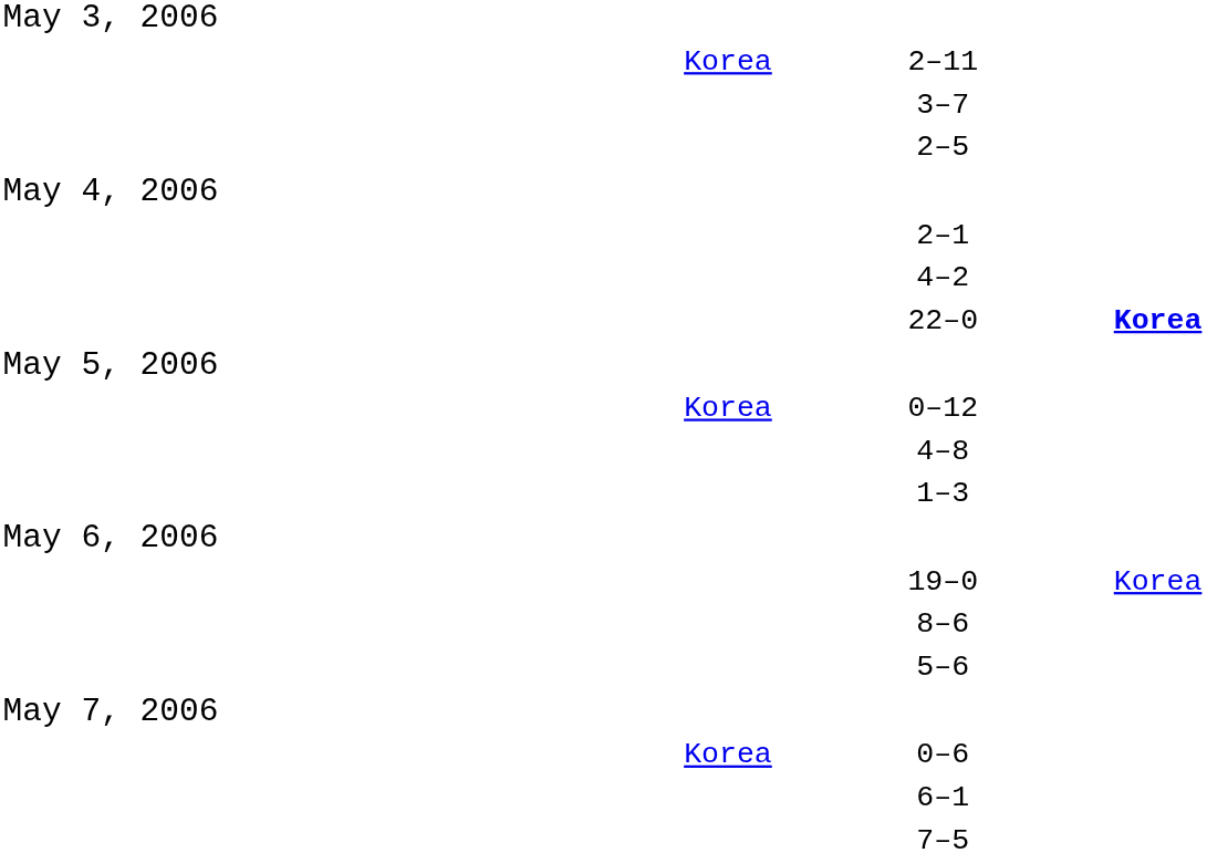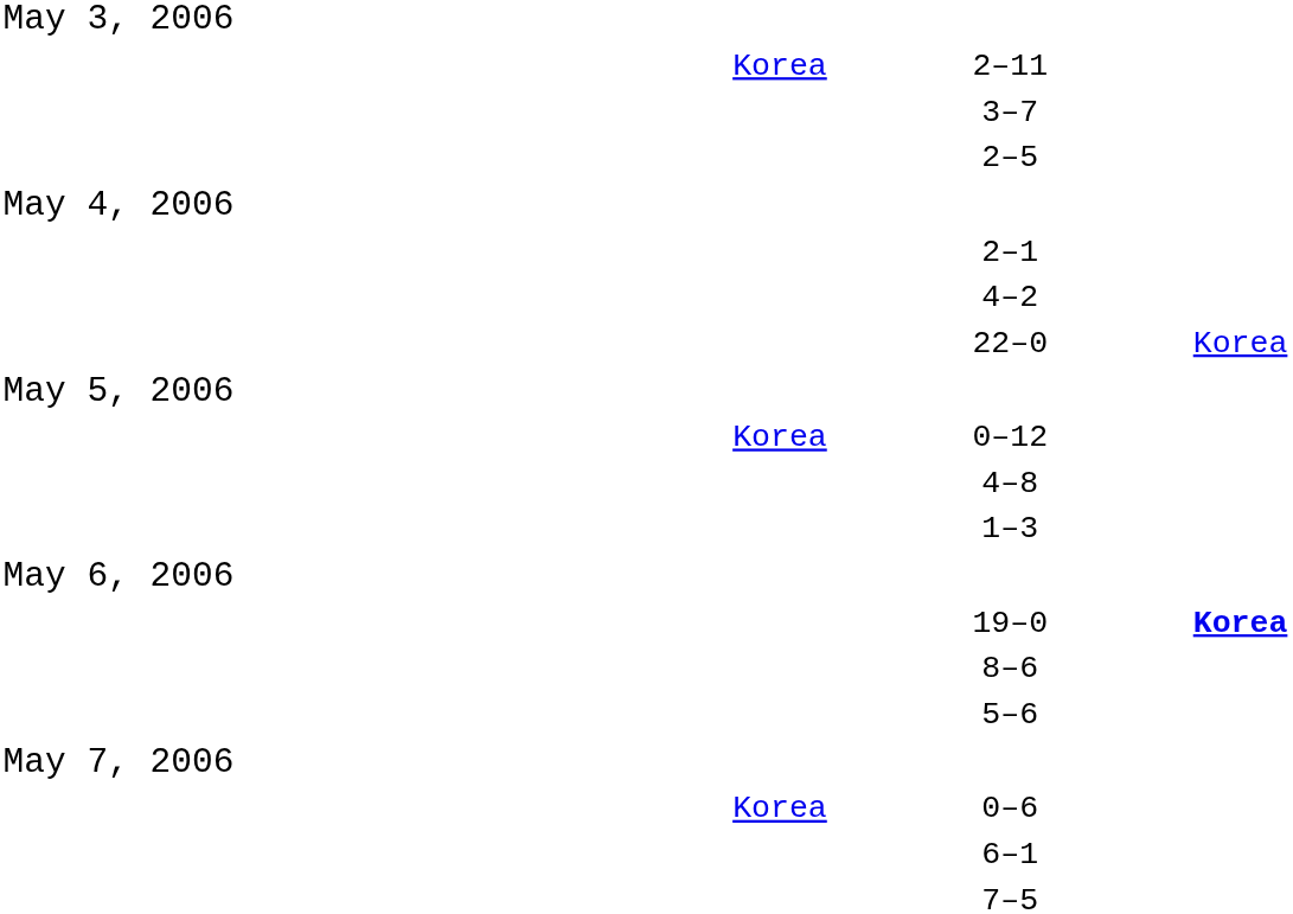22–0 | column 3: bold -> normal
19–0 | column 3: normal -> bold
